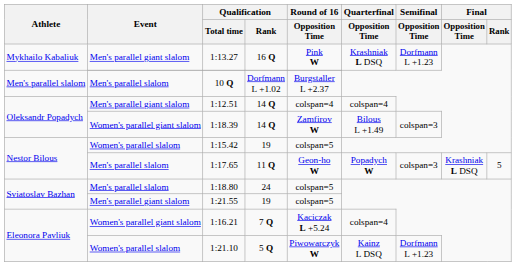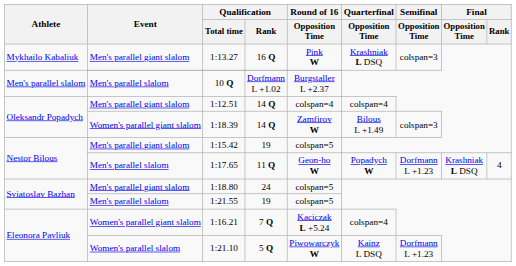1:13.27 | Semifinal / Opposition Time: Dorfmann L +1.23 -> colspan=3
1:15.42 | Event: Women's parallel slalom -> Men's parallel giant slalom
1:17.65 | Semifinal / Opposition Time: colspan=3 -> Dorfmann L +1.23
1:17.65 | Final / Rank: 5 -> 4
1:18.80 | Event: Men's parallel slalom -> Men's parallel giant slalom
1:21.55 | Event: Men's parallel giant slalom -> Men's parallel slalom
